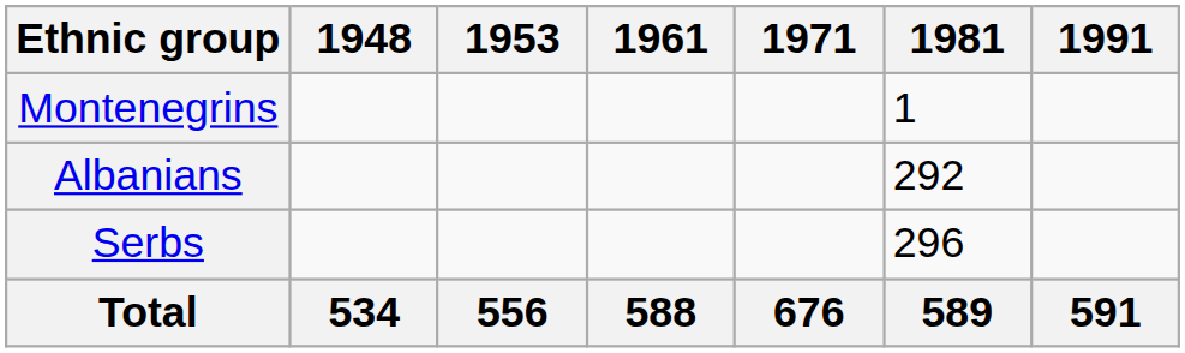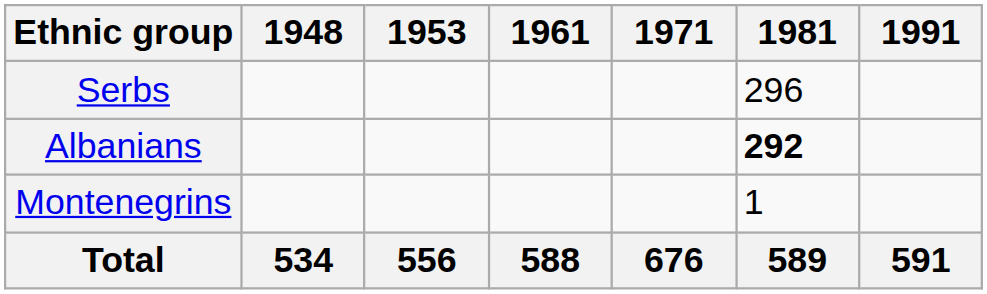rows swapped: Serbs <-> Montenegrins
Albanians | 1981: normal -> bold
